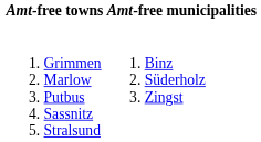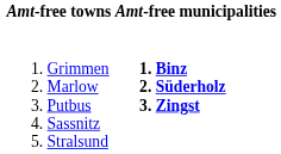Grimmen Marlow Putbus Sassnitz Stralsund | Amt-free municipalities: normal -> bold
